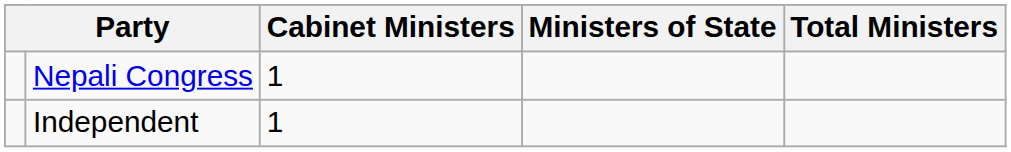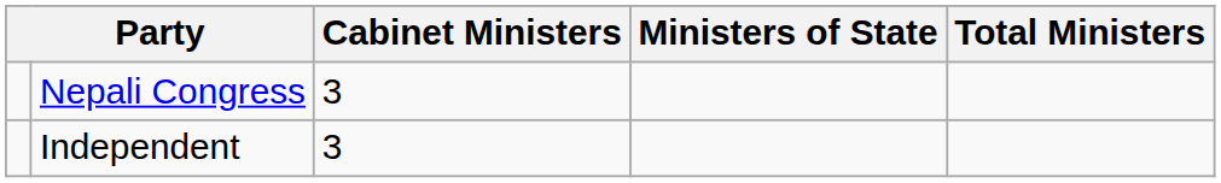Nepali Congress | Cabinet Ministers: 1 -> 3
Independent | Cabinet Ministers: 1 -> 3
